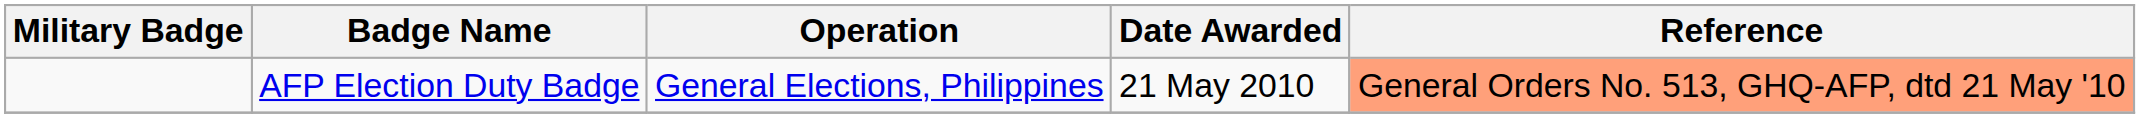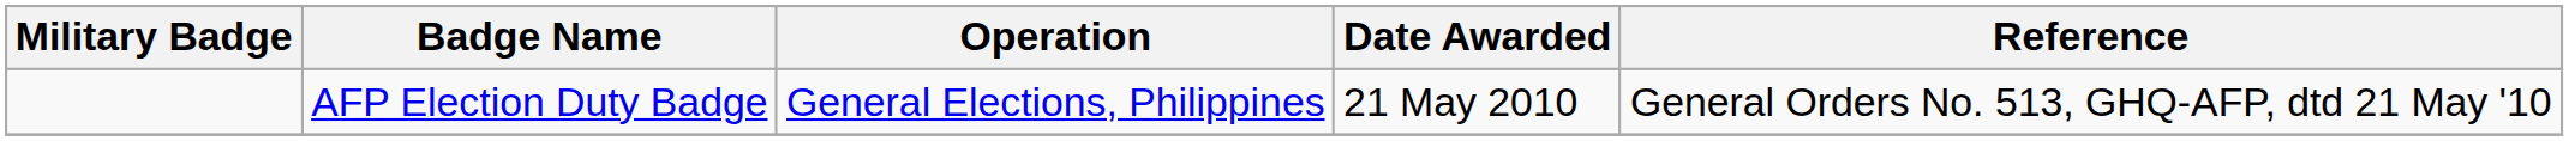AFP Election Duty Badge | Reference: lightsalmon background -> no background
